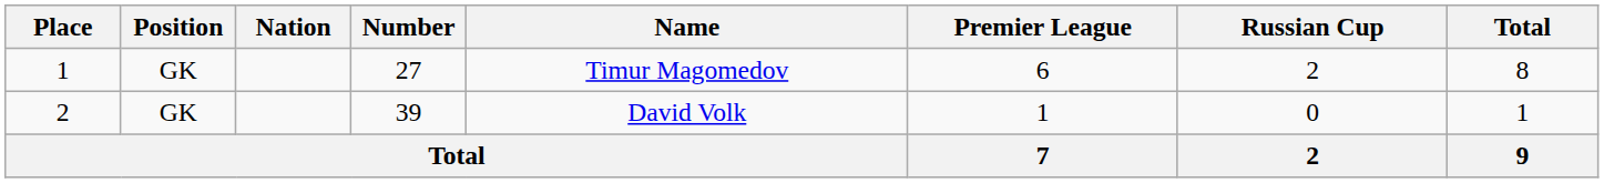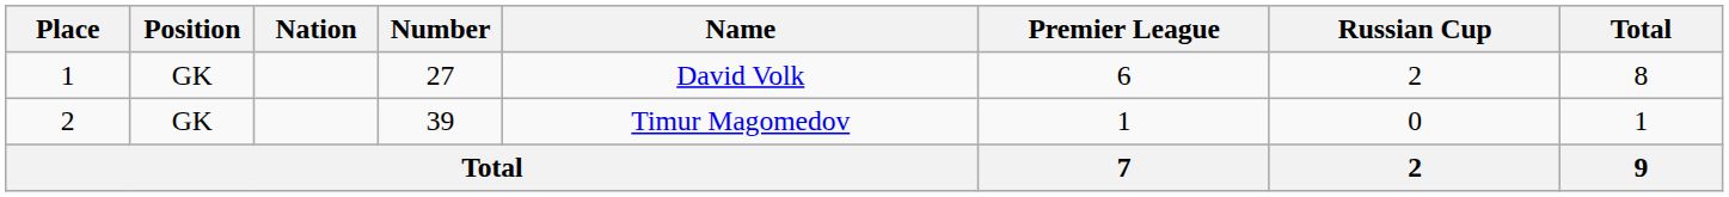row 2 | Name: Timur Magomedov -> David Volk
row 3 | Name: David Volk -> Timur Magomedov
